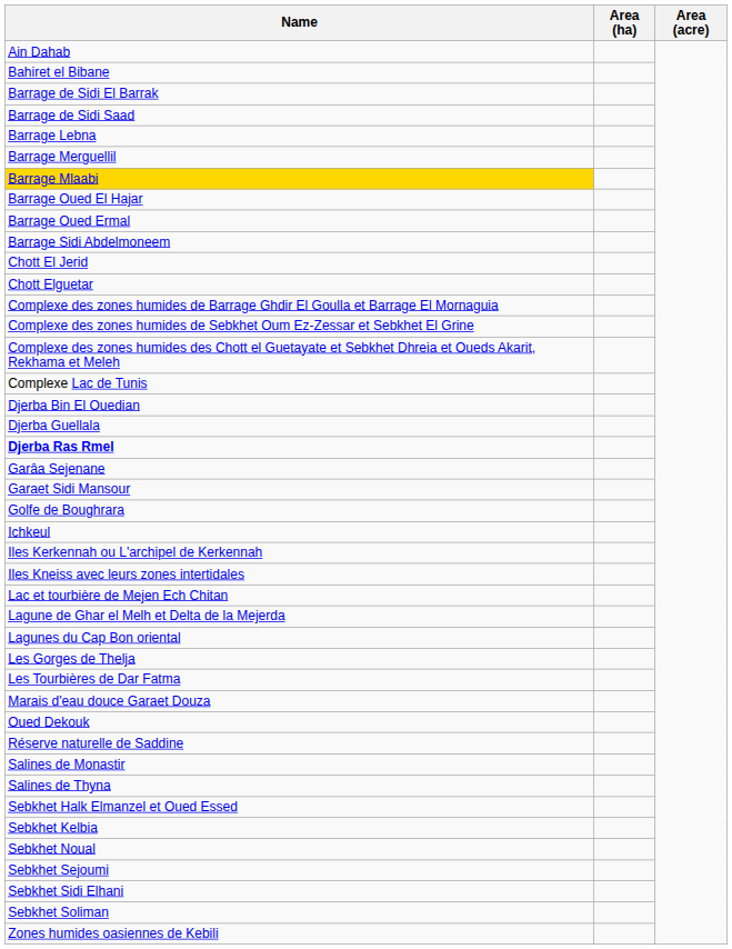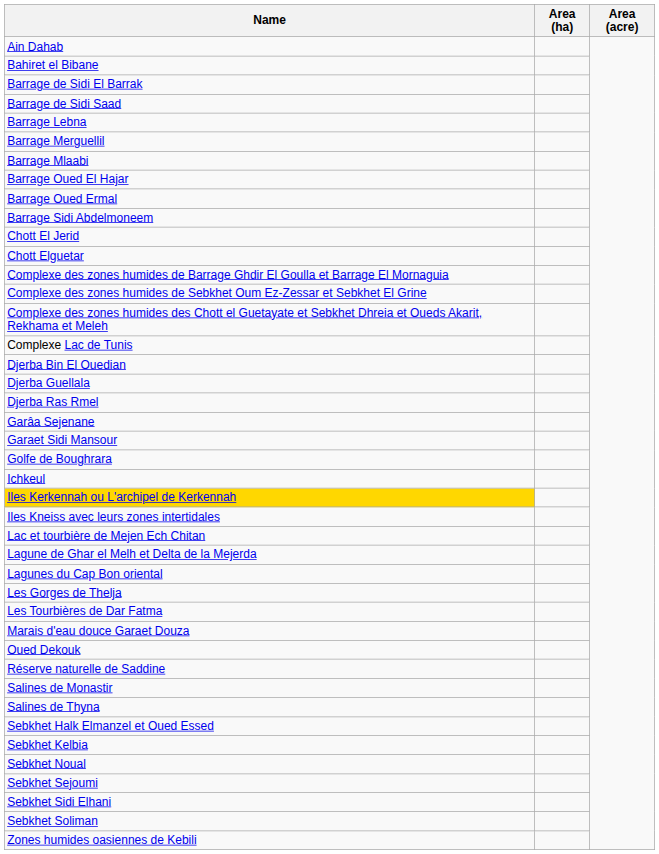Barrage Mlaabi | Name: gold background -> no background
Djerba Ras Rmel | Name: bold -> normal
Iles Kerkennah ou L'archipel de Kerkennah | Name: no background -> gold background
